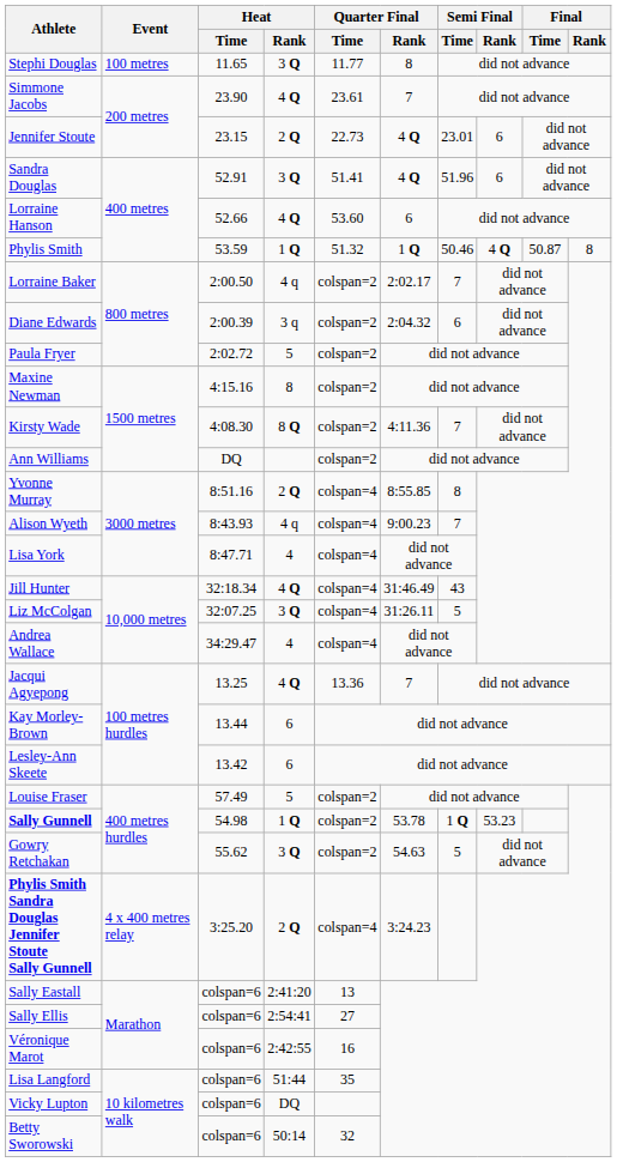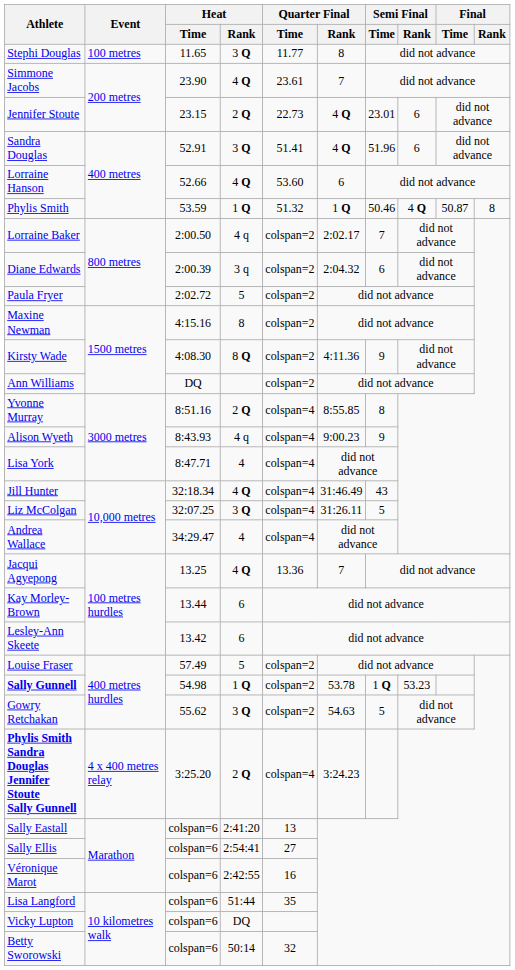Kirsty Wade | Semi Final / Time: 7 -> 9
Alison Wyeth | Semi Final / Time: 7 -> 9
